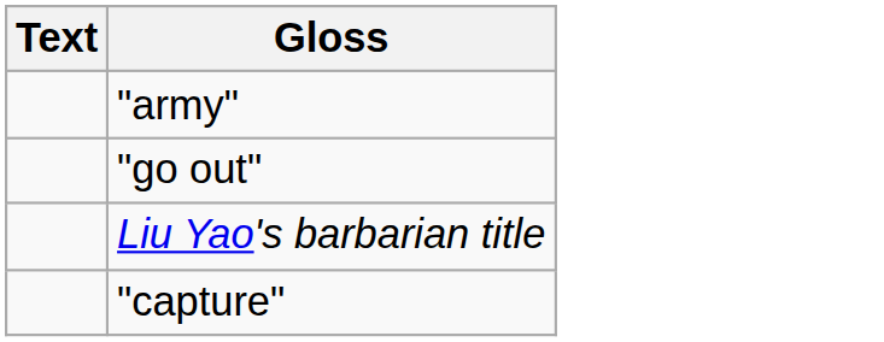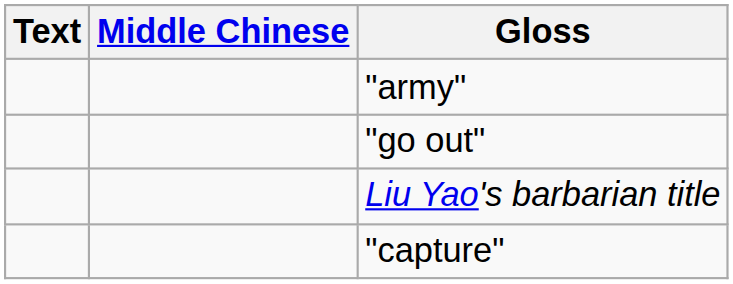+ column: Middle Chinese
